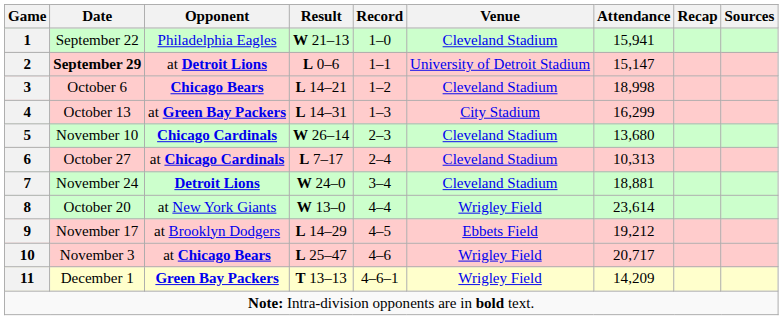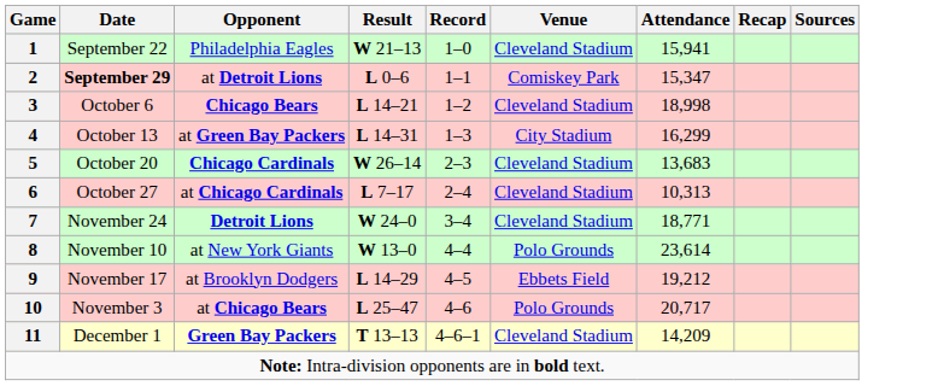2 | Venue: University of Detroit Stadium -> Comiskey Park
2 | Attendance: 15,147 -> 15,347
5 | Date: November 10 -> October 20
5 | Attendance: 13,680 -> 13,683
7 | Attendance: 18,881 -> 18,771
8 | Date: October 20 -> November 10
8 | Venue: Wrigley Field -> Polo Grounds
10 | Venue: Wrigley Field -> Polo Grounds
11 | Venue: Wrigley Field -> Cleveland Stadium
